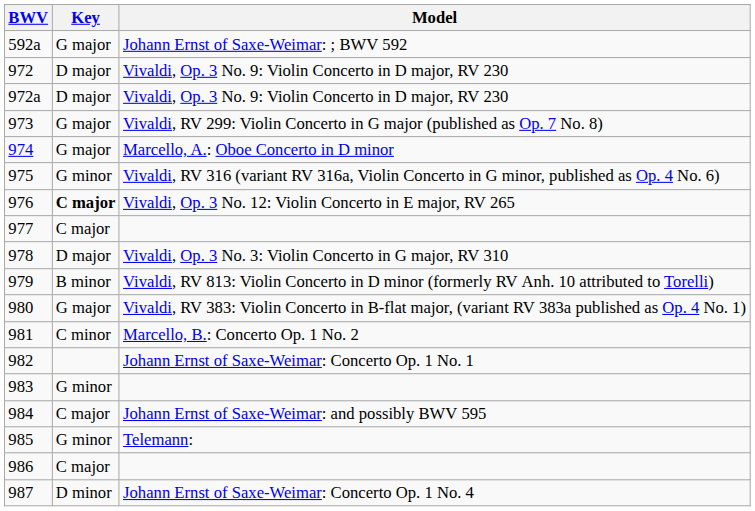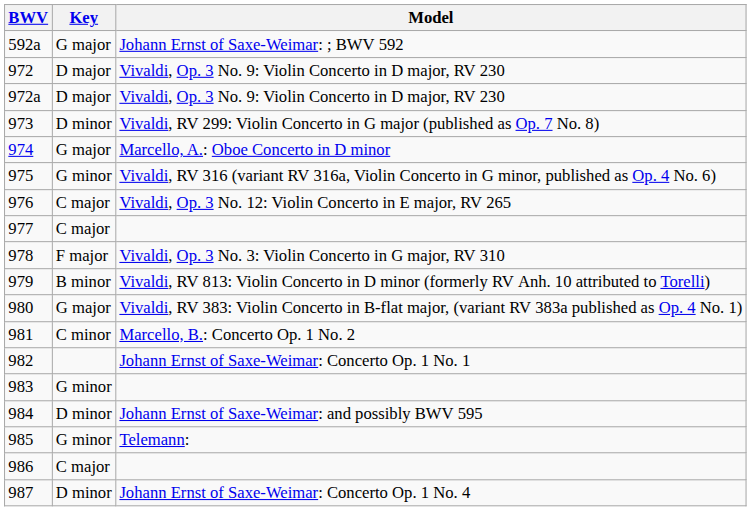973 | Key: G major -> D minor
976 | Key: bold -> normal
978 | Key: D major -> F major
984 | Key: C major -> D minor
